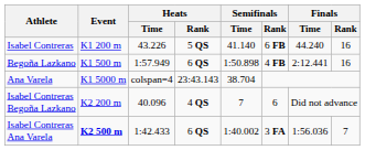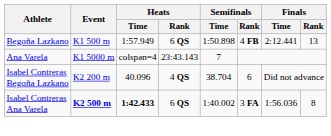- row: Isabel Contreras | K1 200 m | 43.226 | 5 QS | 41.140 | 6 FB | 44.240 | 16
Begoña Lazkano | Finals / Rank: 16 -> 13
Ana Varela | Semifinals / Time: 38.704 -> 7
Isabel Contreras Begoña Lazkano | Semifinals / Time: 7 -> 38.704
Isabel Contreras Ana Varela | Heats / Time: normal -> bold
Isabel Contreras Ana Varela | Finals / Rank: 7 -> 8
